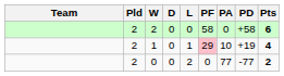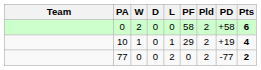columns swapped: Pld <-> PA
row 3 | PF: pink background -> no background
